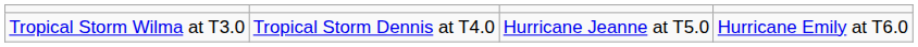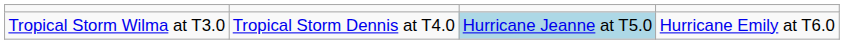Tropical Storm Wilma at T3.0 | column 3: no background -> lightblue background
